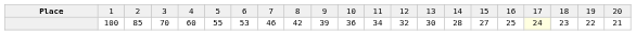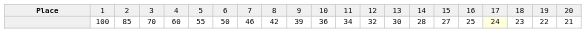row 2 | column 7: 53 -> 50
